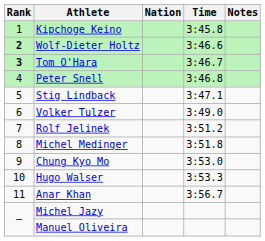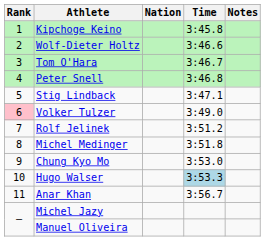Wolf-Dieter Holtz | Rank: bold -> normal
Tom O'Hara | Rank: bold -> normal
Volker Tulzer | Rank: no background -> pink background
Hugo Walser | Time: no background -> lightblue background
